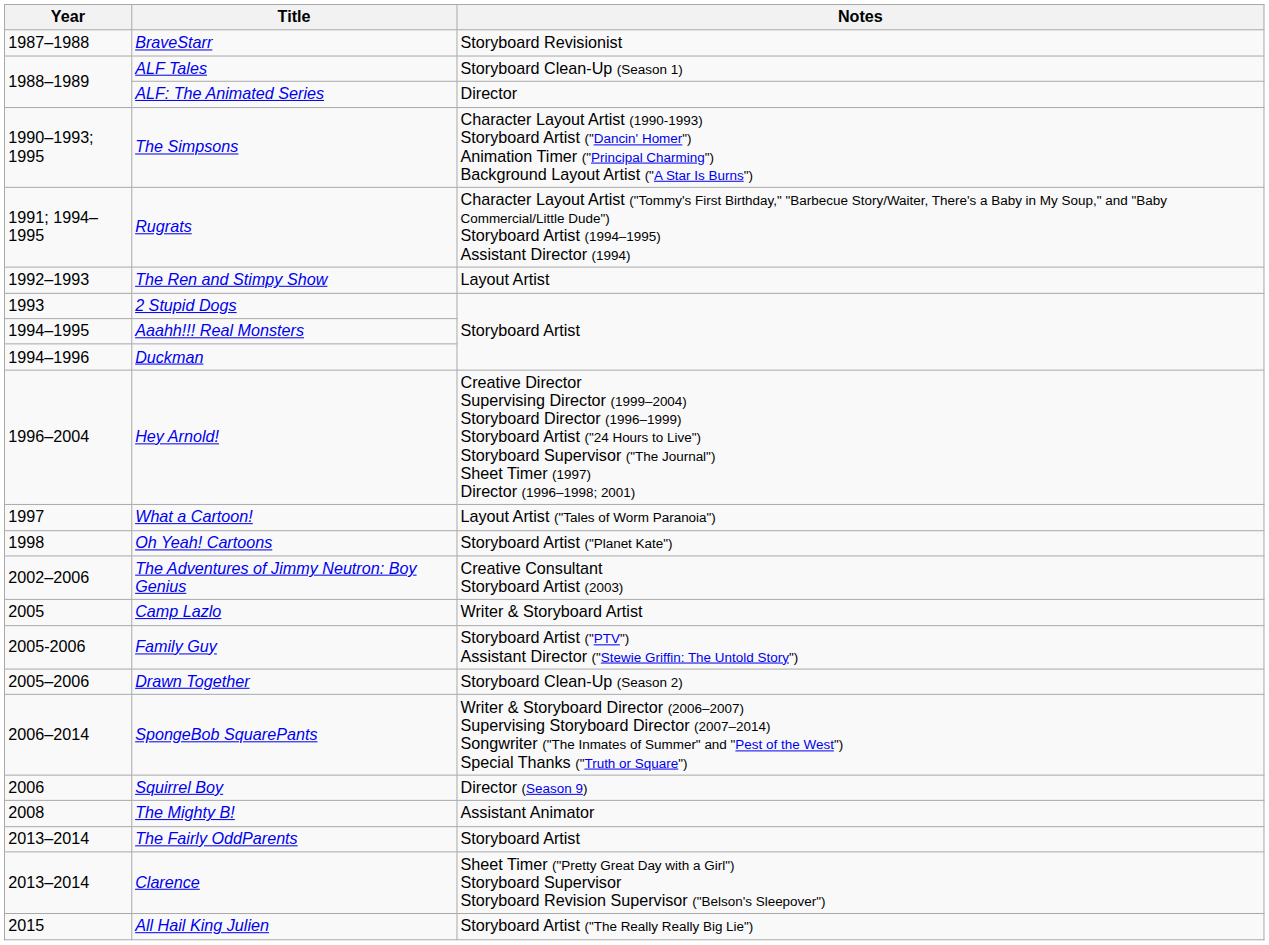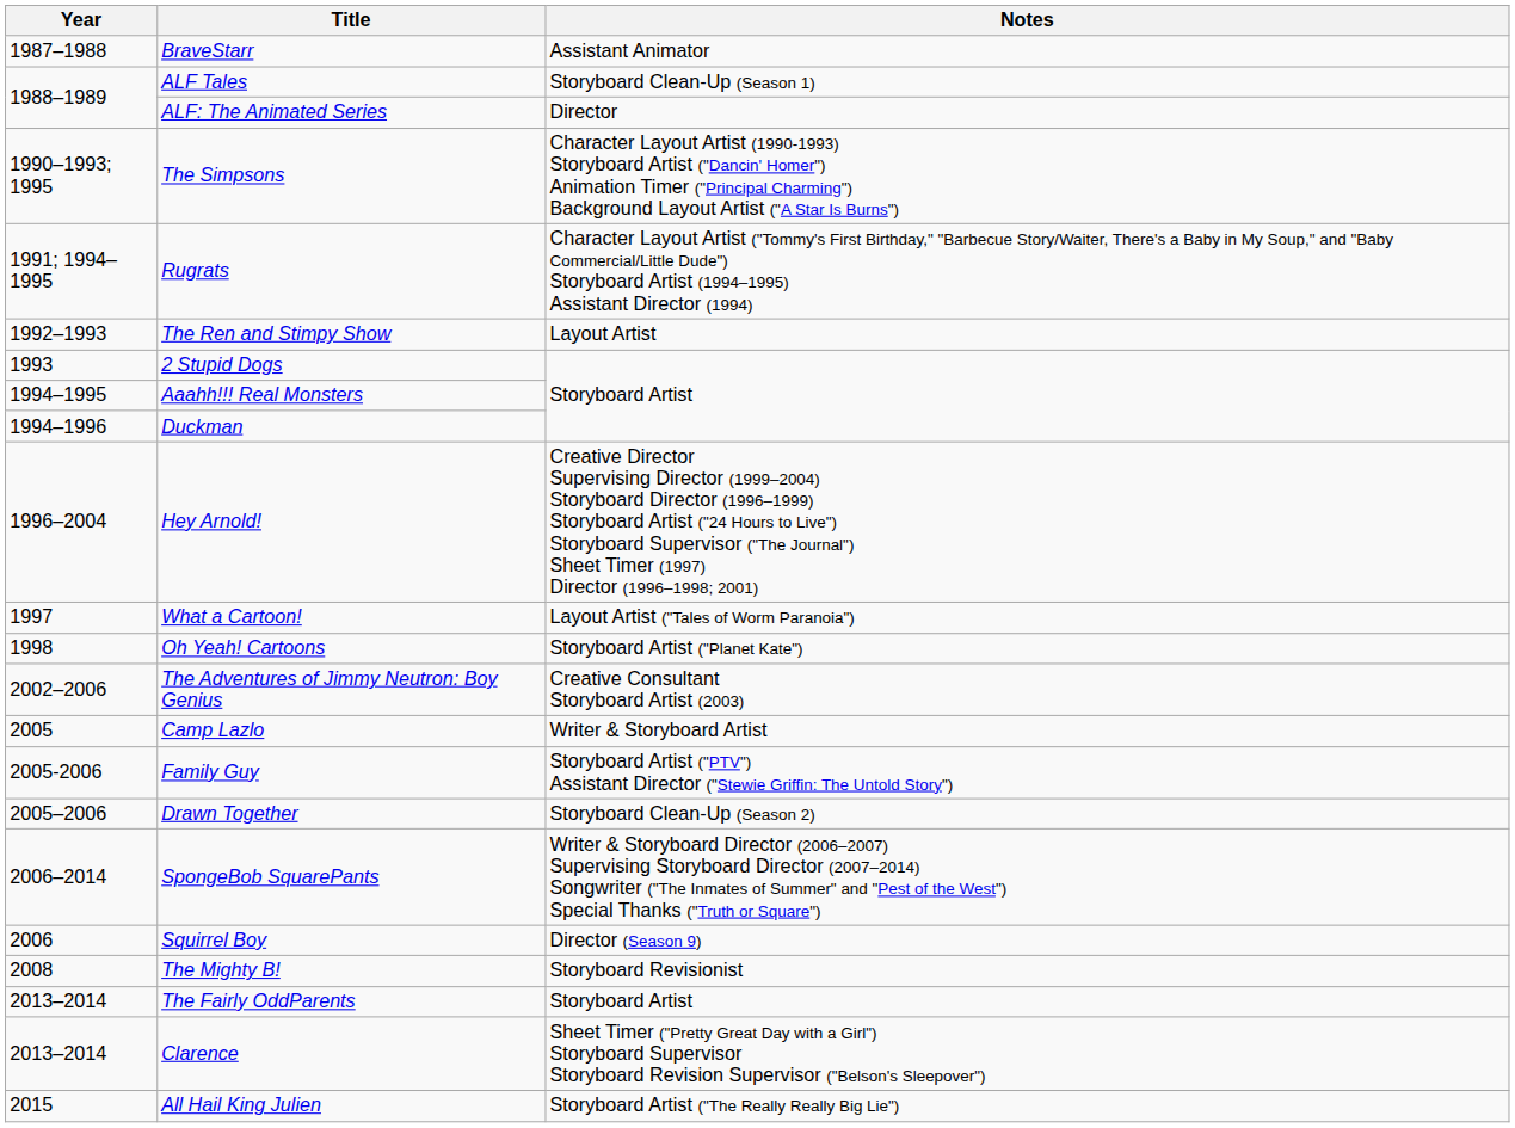BraveStarr | Notes: Storyboard Revisionist -> Assistant Animator
The Mighty B! | Notes: Assistant Animator -> Storyboard Revisionist
